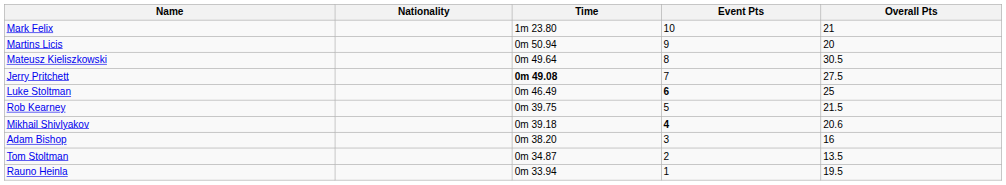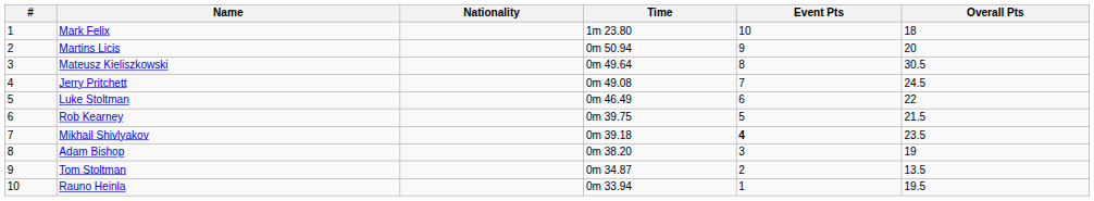+ column: # | 1 | 2 | 3 | 4 | 5 | 6 | 7 | 8 | 9 | 10
Mark Felix | Overall Pts: 21 -> 18
Jerry Pritchett | Time: bold -> normal
Jerry Pritchett | Overall Pts: 27.5 -> 24.5
Luke Stoltman | Event Pts: bold -> normal
Luke Stoltman | Overall Pts: 25 -> 22
Mikhail Shivlyakov | Overall Pts: 20.6 -> 23.5
Adam Bishop | Overall Pts: 16 -> 19
